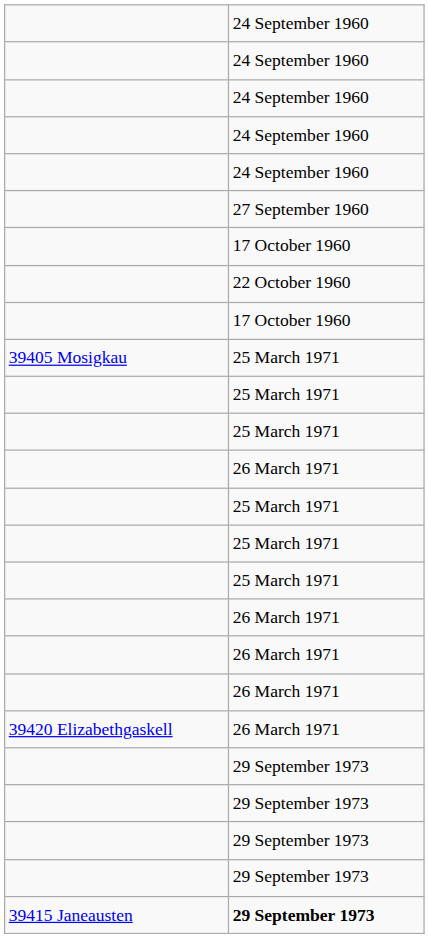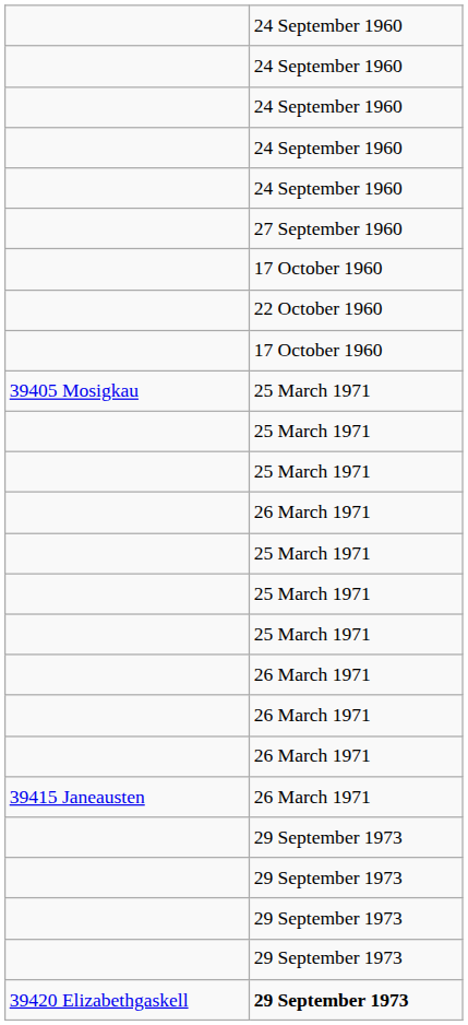row 20 | column 1: 39420 Elizabethgaskell -> 39415 Janeausten
row 25 | column 1: 39415 Janeausten -> 39420 Elizabethgaskell
